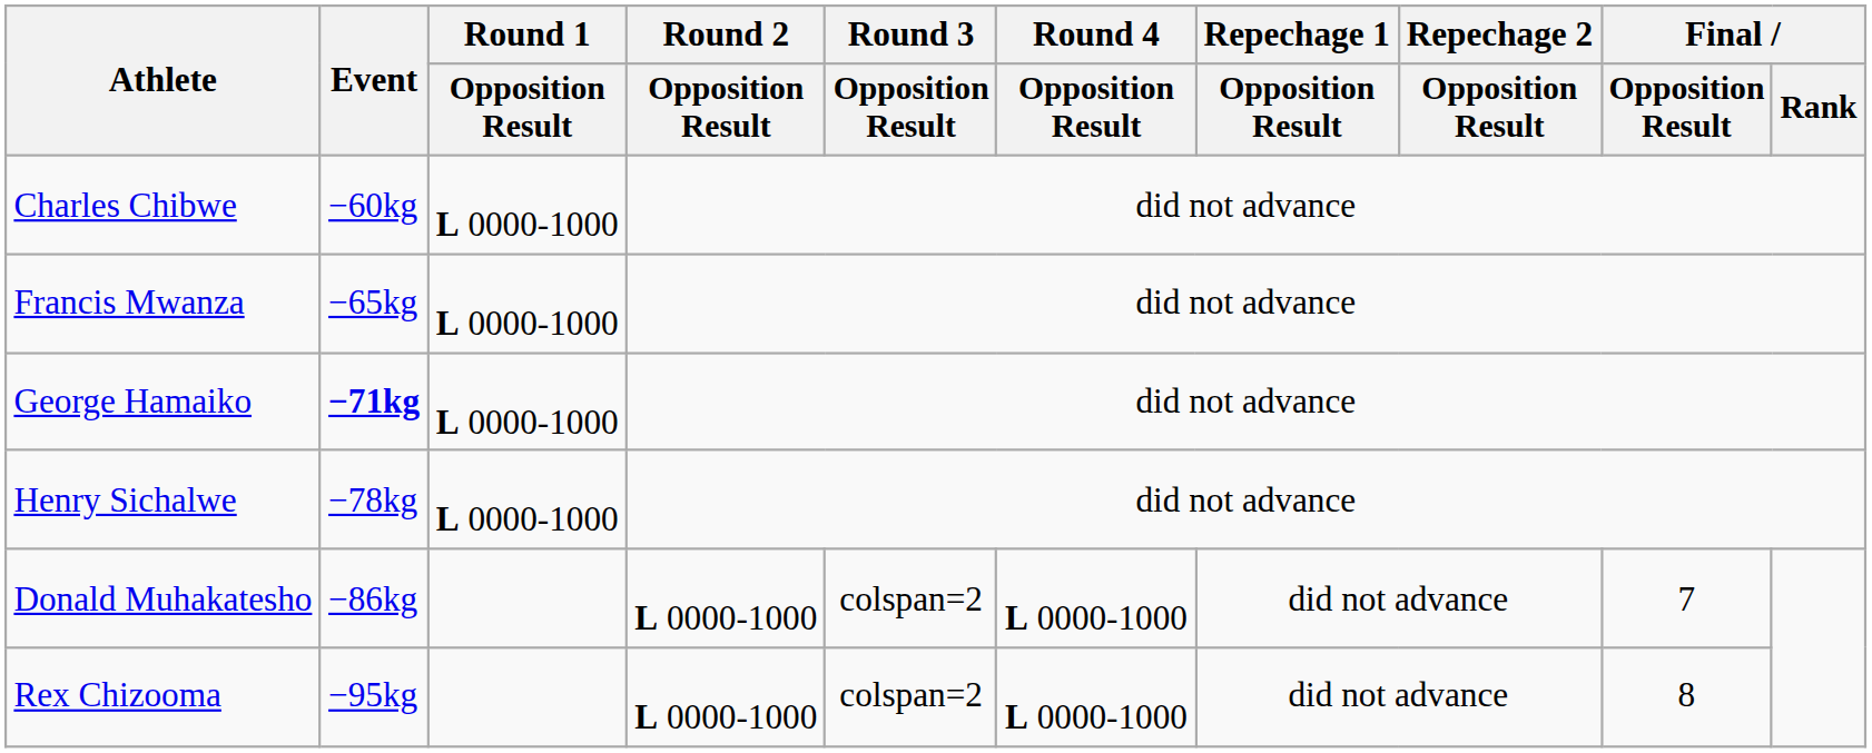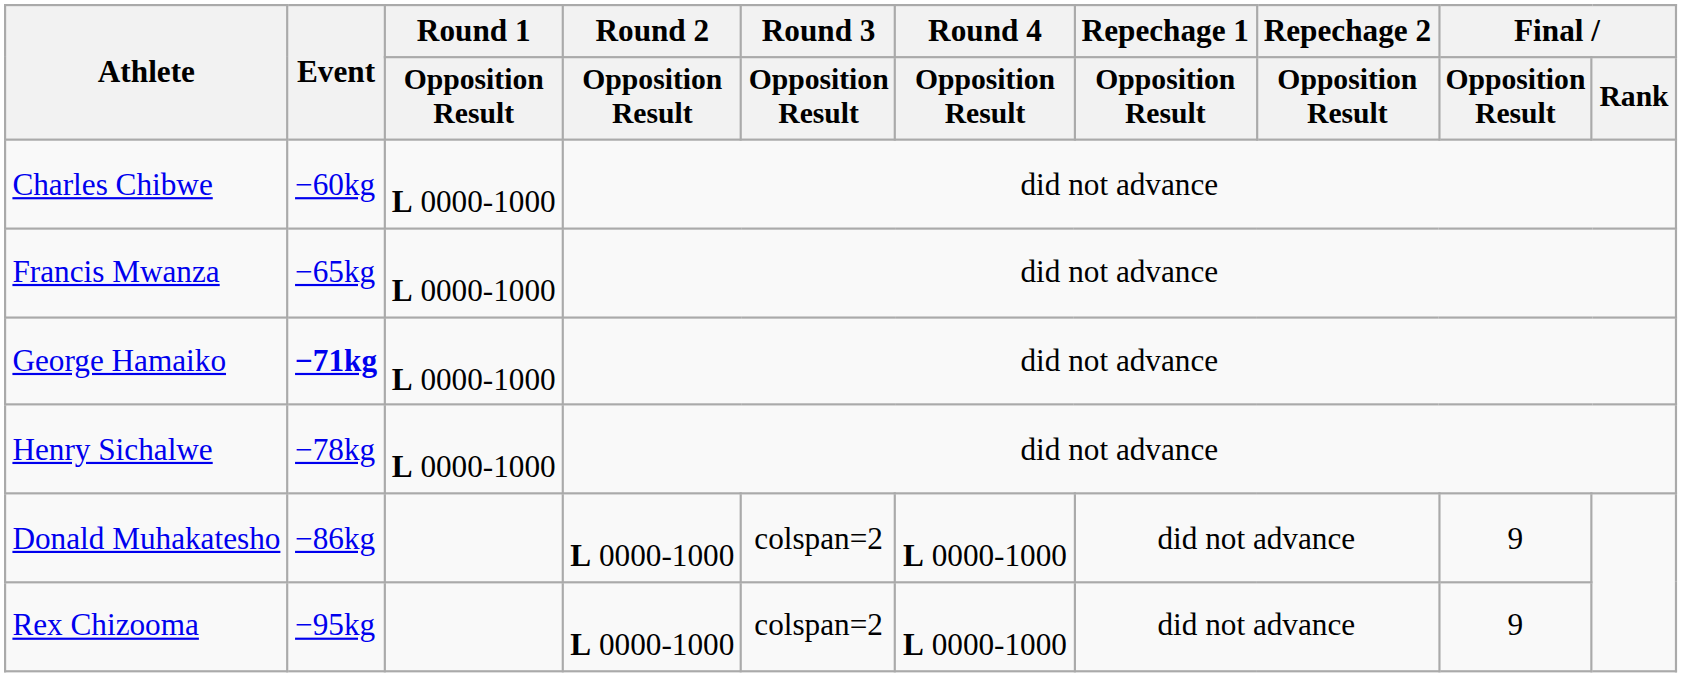Donald Muhakatesho | Final / Opposition Result: 7 -> 9
Rex Chizooma | Final / Opposition Result: 8 -> 9
